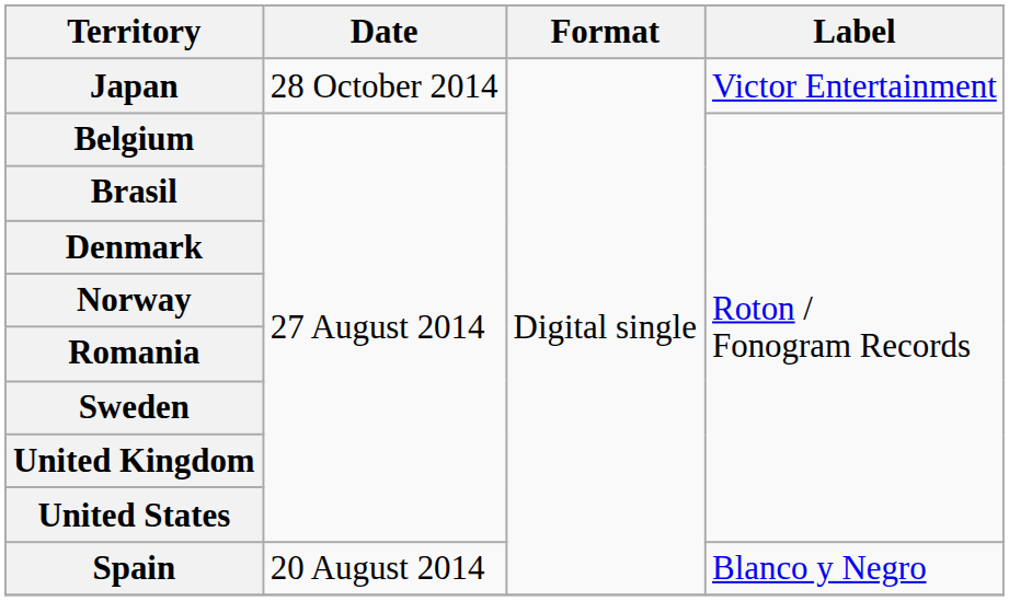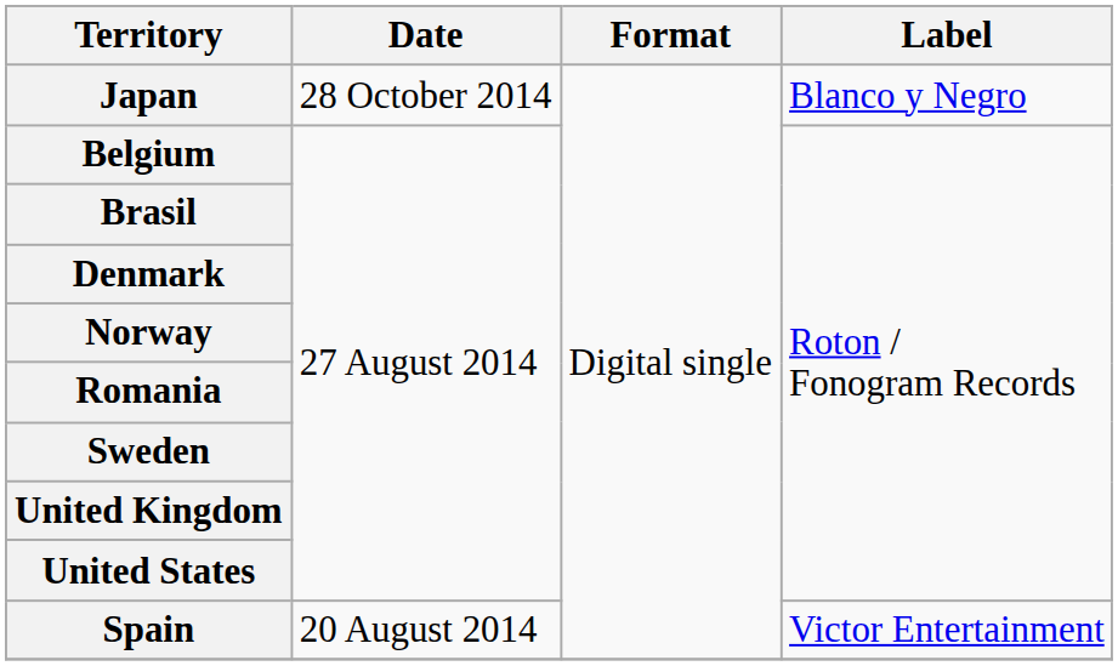Japan | Label: Victor Entertainment -> Blanco y Negro
Spain | Label: Blanco y Negro -> Victor Entertainment
